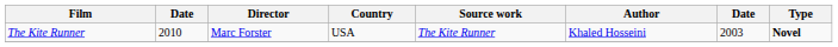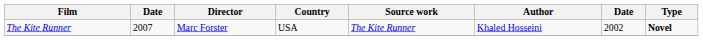row 2 | column 2: 2010 -> 2007
row 2 | column 7: 2003 -> 2002
